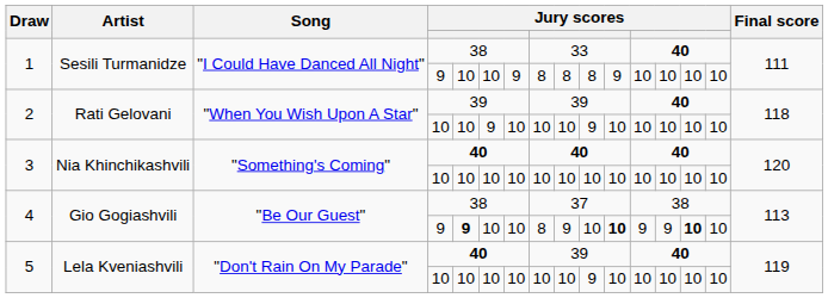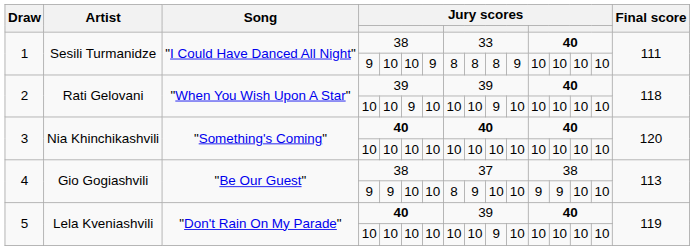4 / 9 | column 5: bold -> normal
4 / 9 | column 11: bold -> normal
4 / 9 | column 14: bold -> normal
